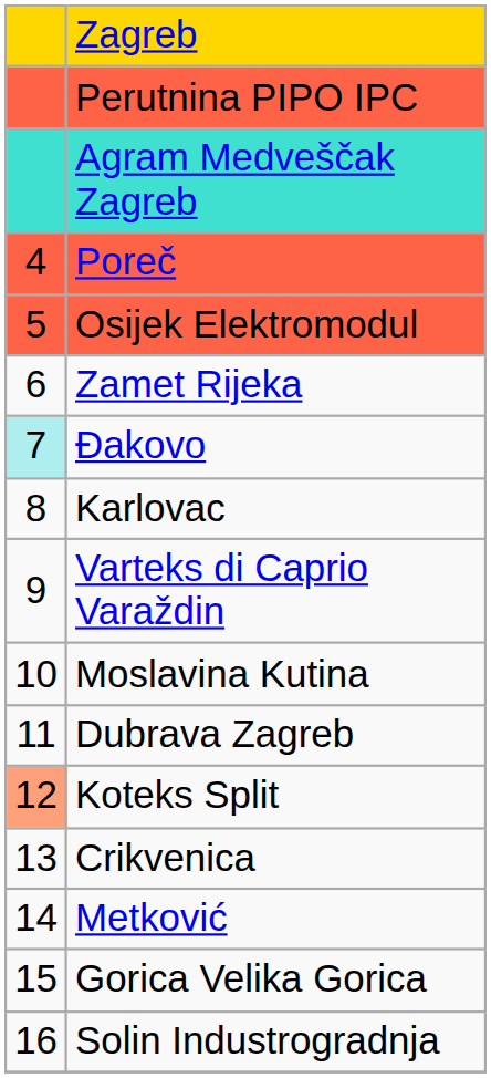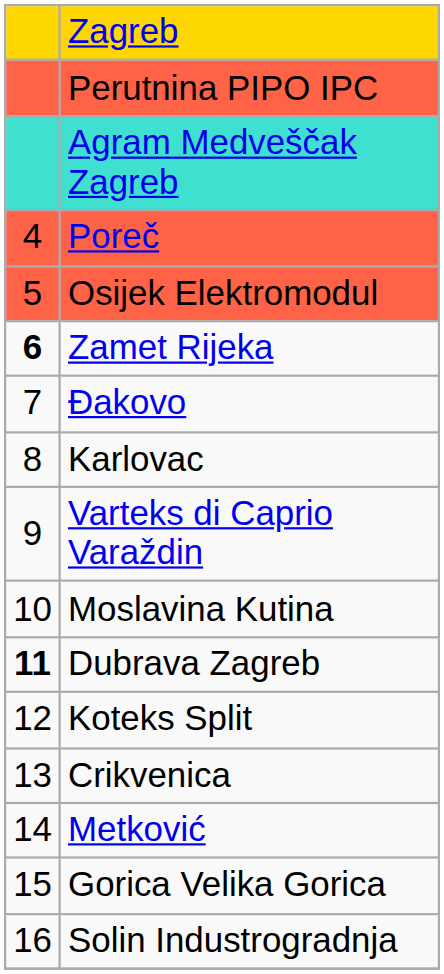Zamet Rijeka | column 1: normal -> bold
Đakovo | column 1: paleturquoise background -> no background
Dubrava Zagreb | column 1: normal -> bold
Koteks Split | column 1: lightsalmon background -> no background
